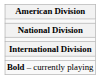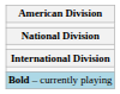row 7 | column 1: no background -> lightblue background
